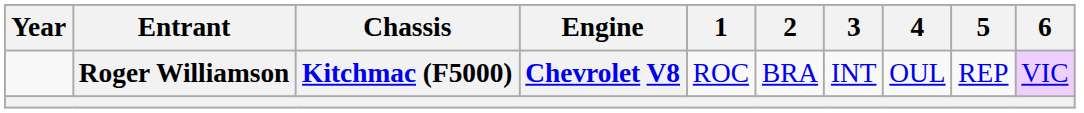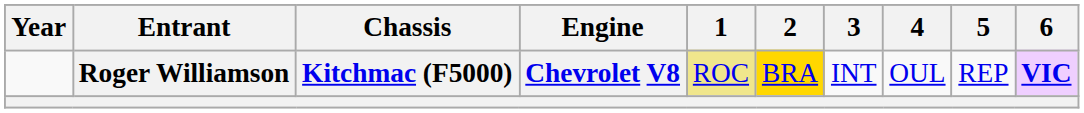Roger Williamson | 1: no background -> khaki background
Roger Williamson | 2: no background -> gold background
Roger Williamson | 6: normal -> bold
